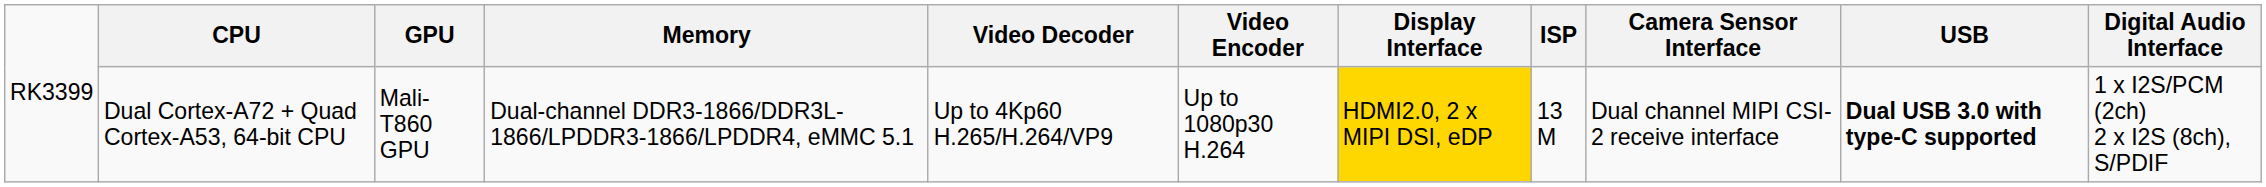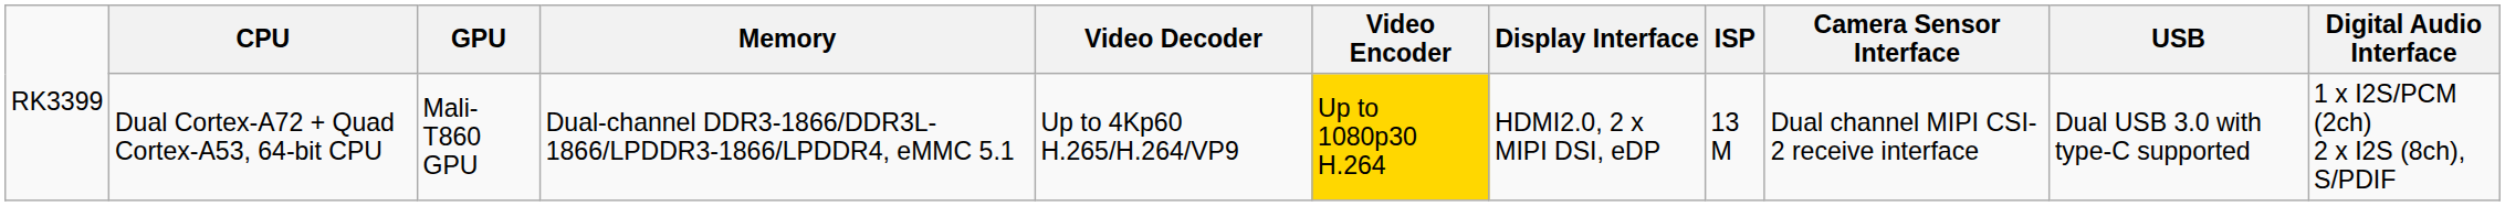RK3399 / Dual Cortex-A72 + Quad Cortex-A53, 64-bit CPU | column 6: no background -> gold background
RK3399 / Dual Cortex-A72 + Quad Cortex-A53, 64-bit CPU | column 7: gold background -> no background
RK3399 / Dual Cortex-A72 + Quad Cortex-A53, 64-bit CPU | column 10: bold -> normal
